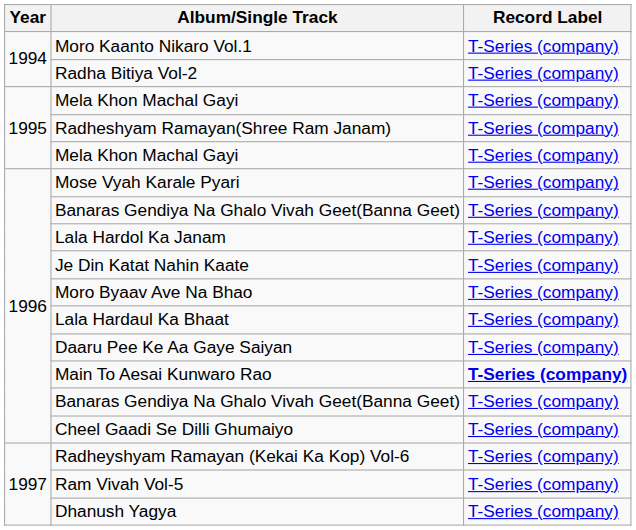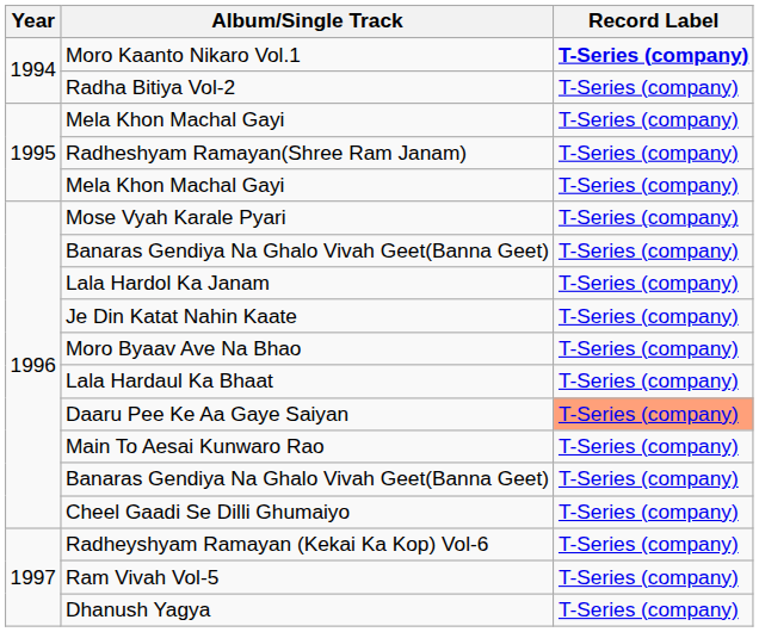Moro Kaanto Nikaro Vol.1 | Record Label: normal -> bold
Daaru Pee Ke Aa Gaye Saiyan | Record Label: no background -> lightsalmon background
Main To Aesai Kunwaro Rao | Record Label: bold -> normal
